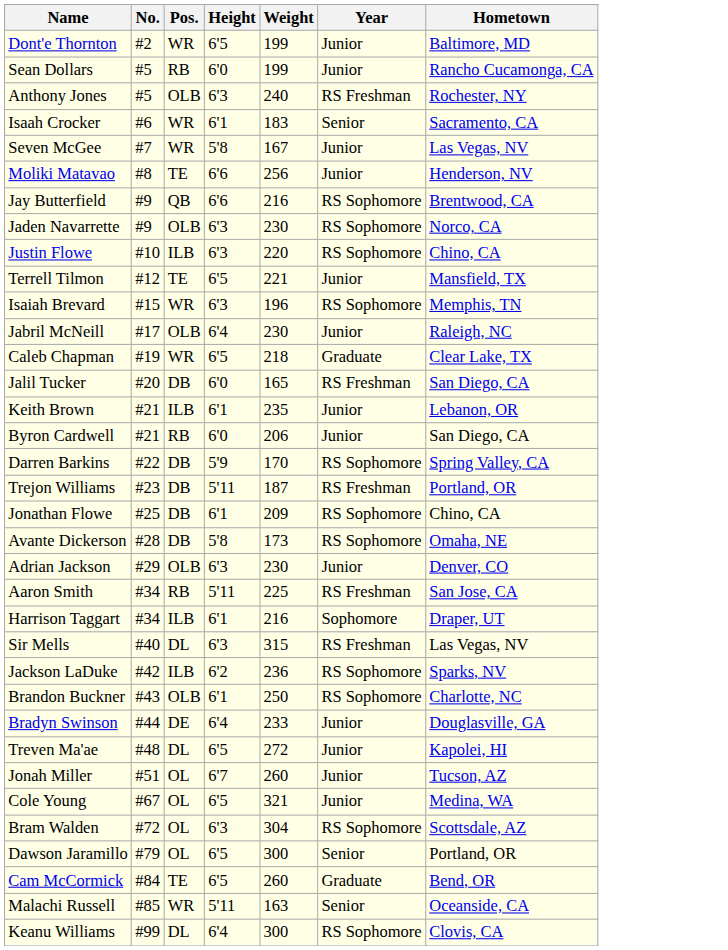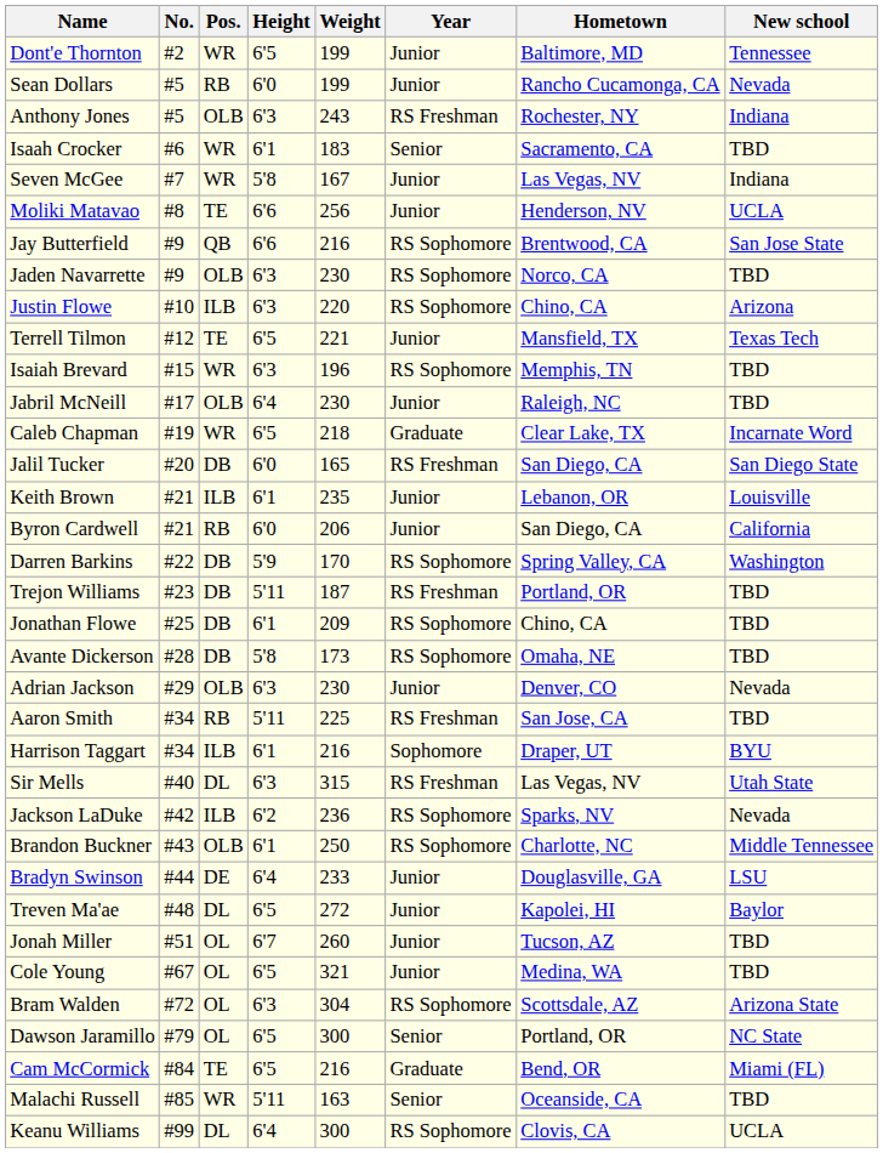+ column: New school | Tennessee | Nevada | Indiana | TBD | Indiana | UCLA | San Jose State | TBD | Arizona | Texas Tech | TBD | TBD | Incarnate Word | San Diego State | Louisville | California | Washington | TBD | TBD | TBD | Nevada | TBD | BYU | Utah State | Nevada | Middle Tennessee | LSU | Baylor | TBD | TBD | Arizona State | NC State | Miami (FL) | TBD | UCLA
Anthony Jones | Weight: 240 -> 243
Cam McCormick | Weight: 260 -> 216
